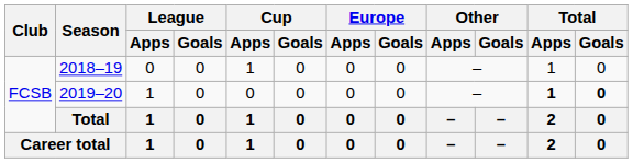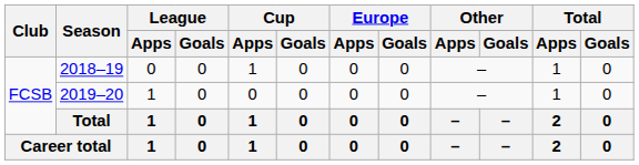2019–20 | Total / Apps: bold -> normal
2019–20 | Total / Goals: bold -> normal
